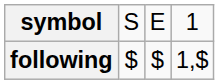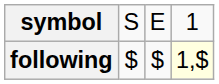following | column 4: no background -> lightyellow background
